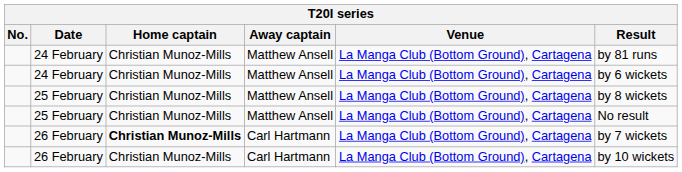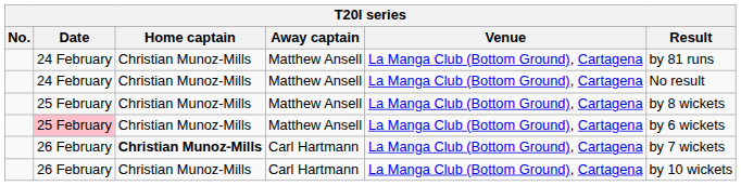row 4 | Result: by 6 wickets -> No result
row 6 | Date: no background -> pink background
row 6 | Result: No result -> by 6 wickets
